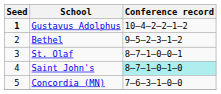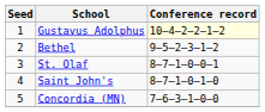Gustavus Adolphus | Seed: bold -> normal
Gustavus Adolphus | Conference record: no background -> lightyellow background
Saint John's | Conference record: paleturquoise background -> no background
